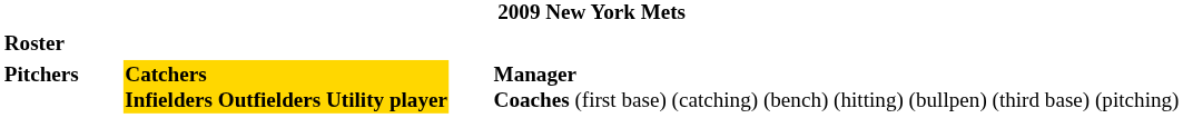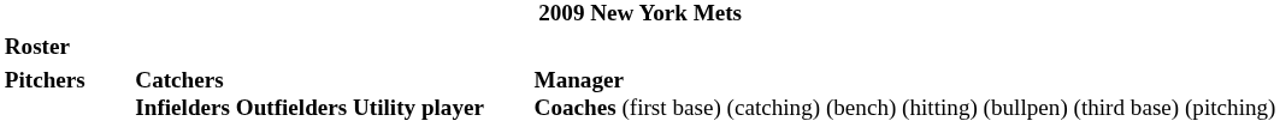Pitchers | column 2: gold background -> no background
